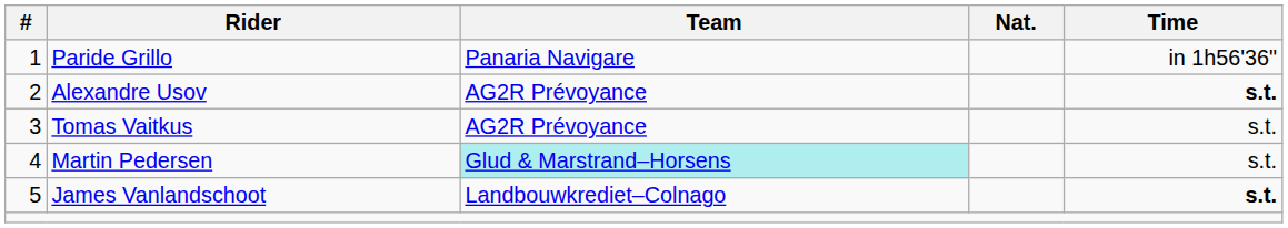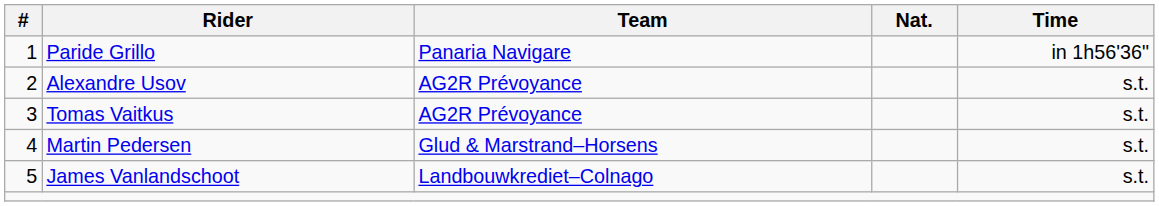Alexandre Usov | Time: bold -> normal
Martin Pedersen | Team: paleturquoise background -> no background
James Vanlandschoot | Time: bold -> normal
